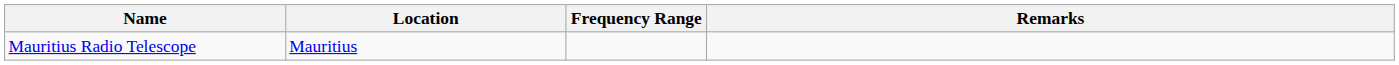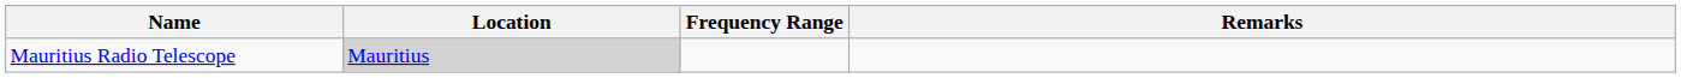Mauritius Radio Telescope | Location: no background -> lightgrey background
